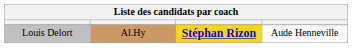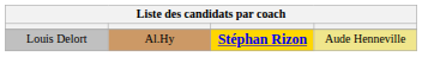Louis Delort | column 4: no background -> khaki background
